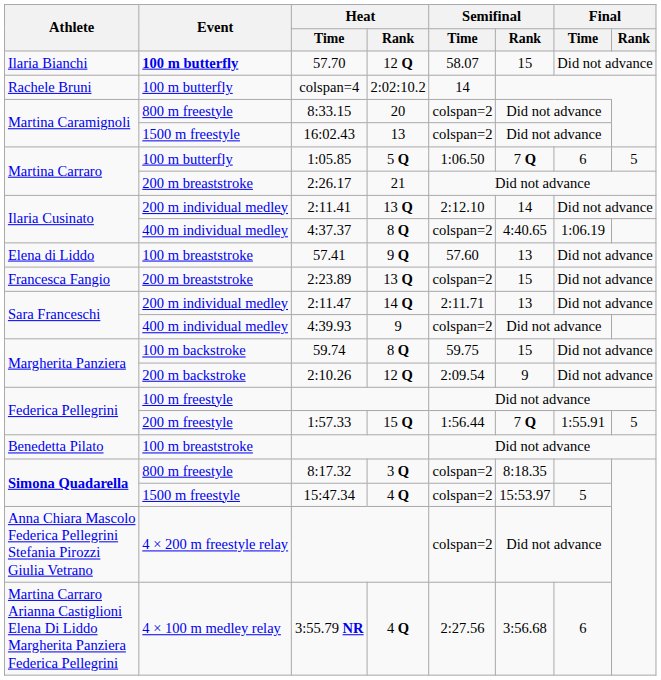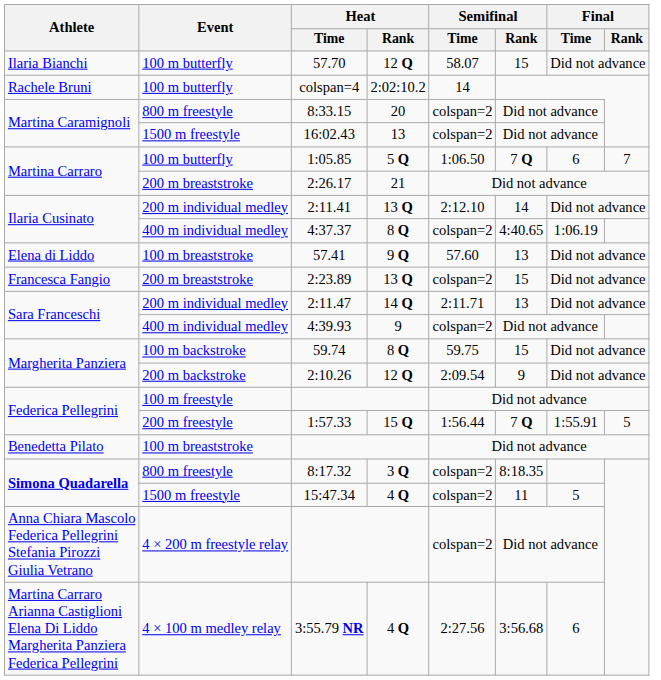57.70 | Event: bold -> normal
1:05.85 | Final / Rank: 5 -> 7
15:47.34 | Semifinal / Rank: 15:53.97 -> 11
